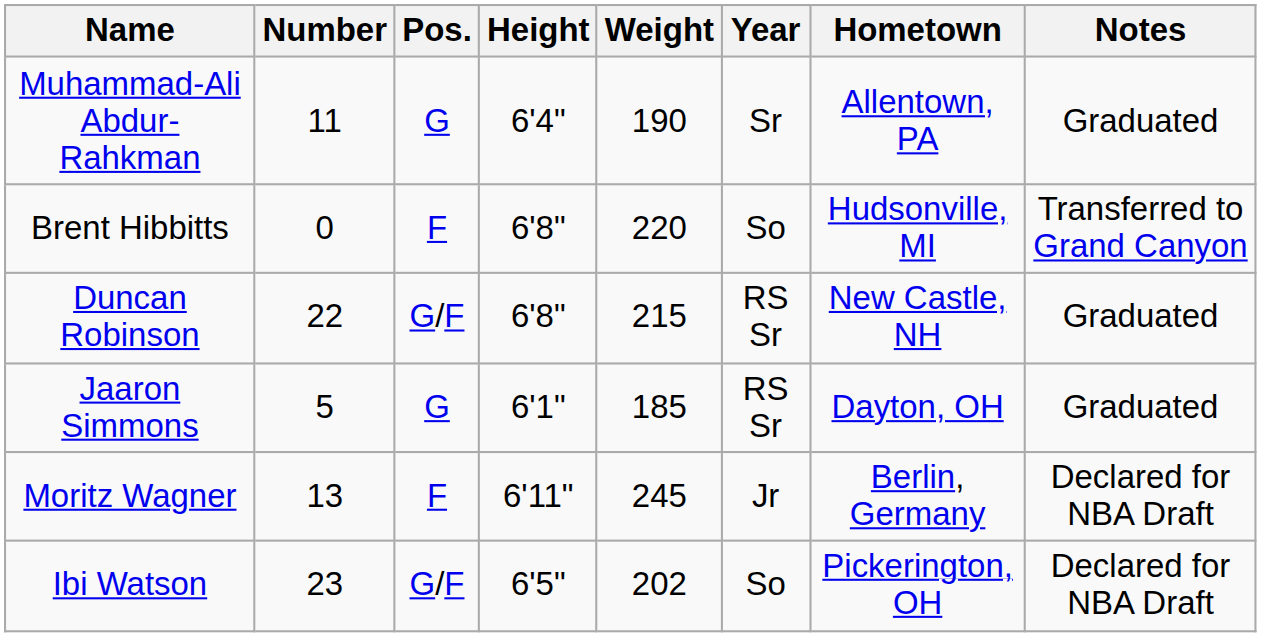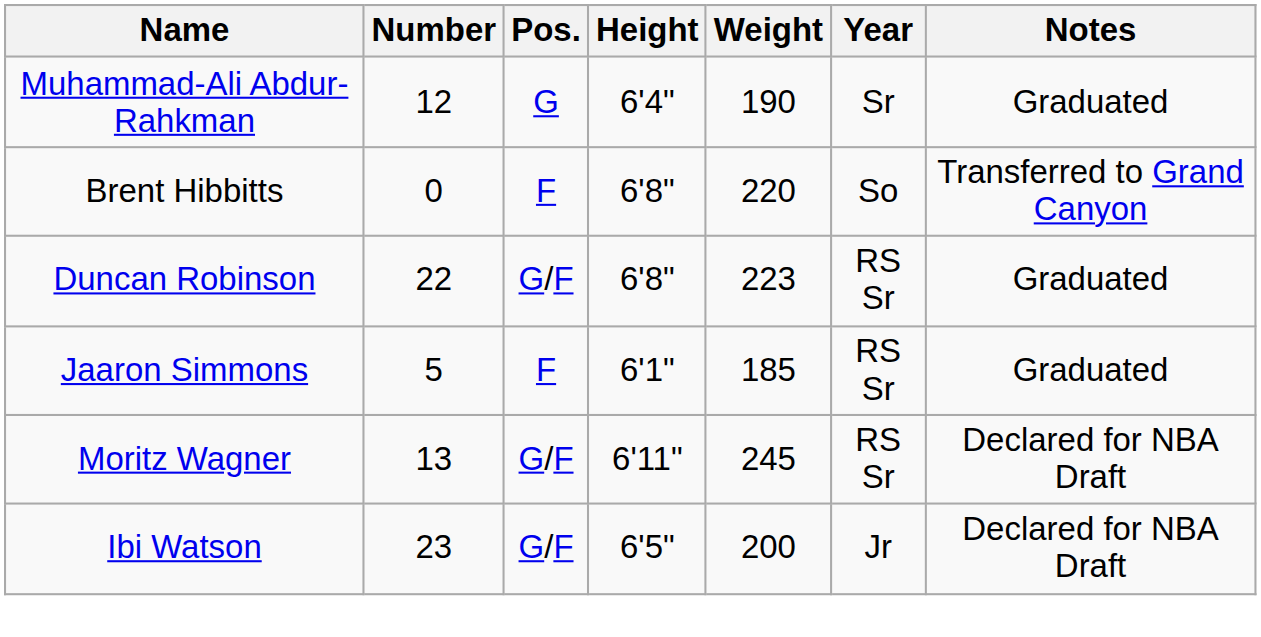- column: Hometown | Allentown, PA | Hudsonville, MI | New Castle, NH | Dayton, OH | Berlin, Germany | Pickerington, OH
Muhammad-Ali Abdur-Rahkman | Number: 11 -> 12
Duncan Robinson | Weight: 215 -> 223
Jaaron Simmons | Pos.: G -> F
Moritz Wagner | Pos.: F -> G/F
Moritz Wagner | Year: Jr -> RS Sr
Ibi Watson | Weight: 202 -> 200
Ibi Watson | Year: So -> Jr
